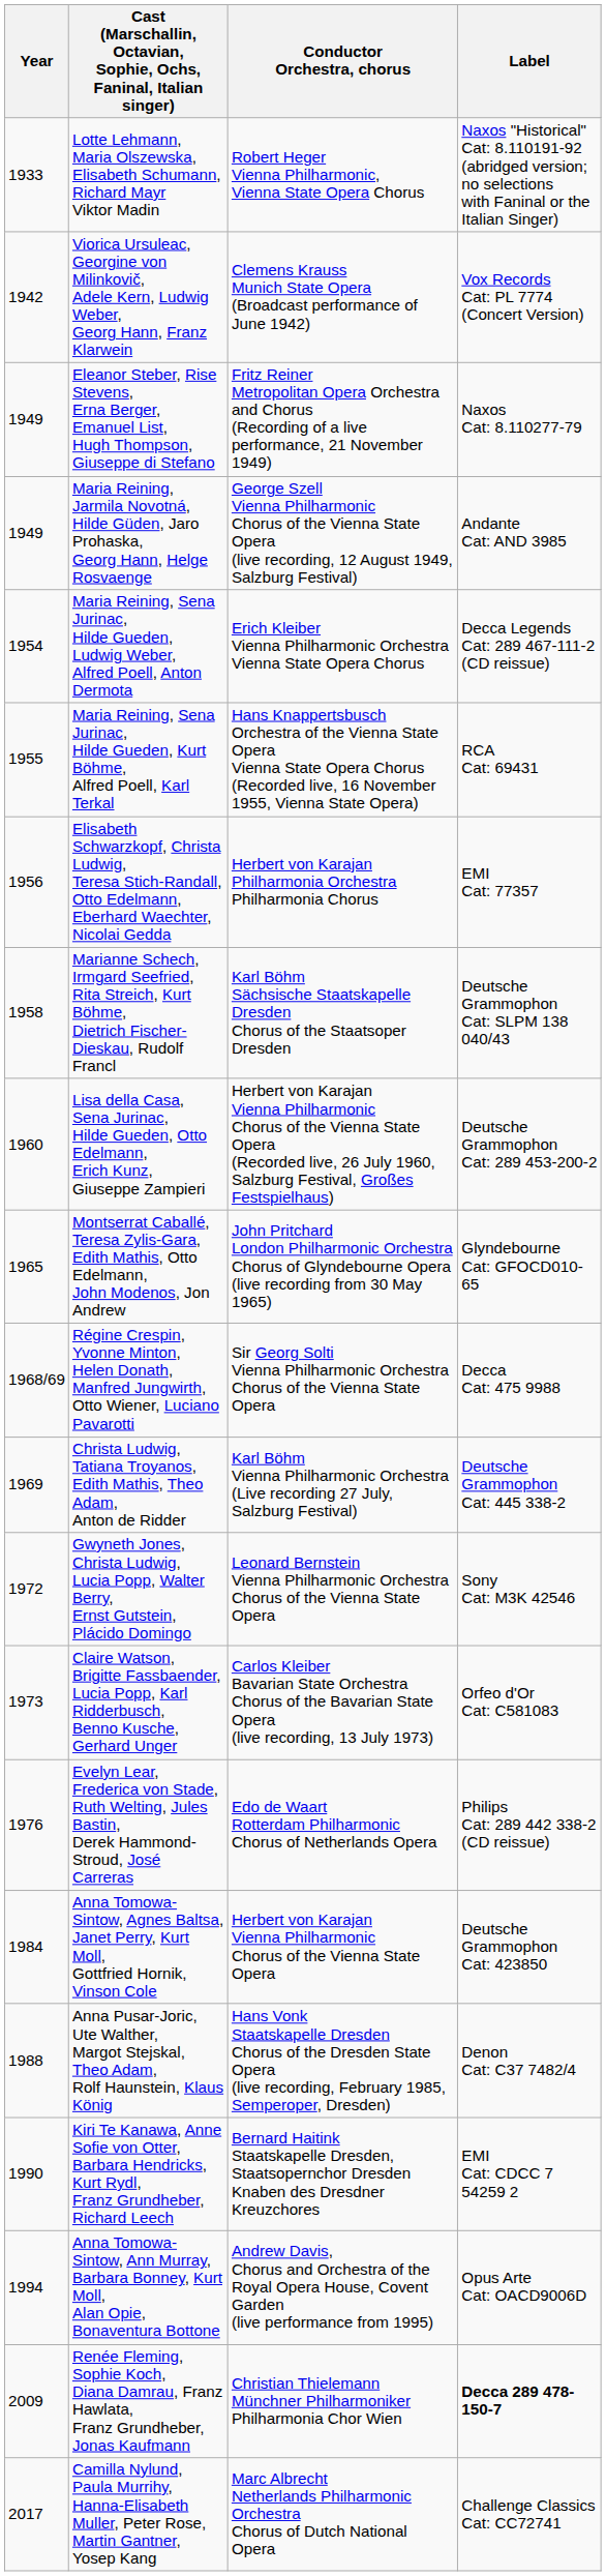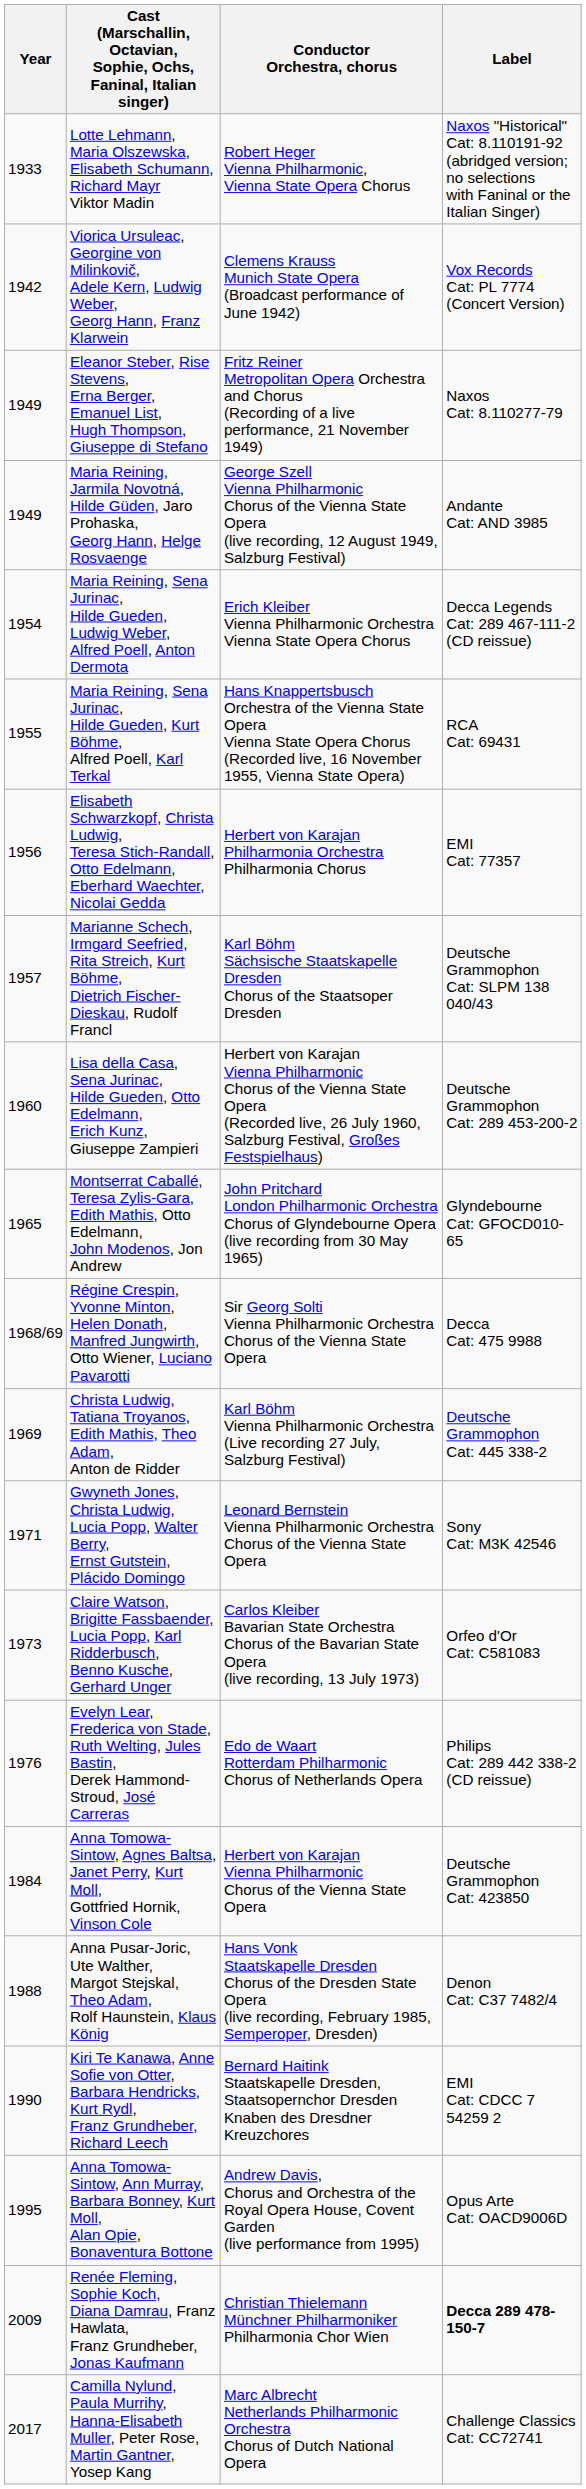row 9 | Year: 1958 -> 1957
row 14 | Year: 1972 -> 1971
row 20 | Year: 1994 -> 1995
